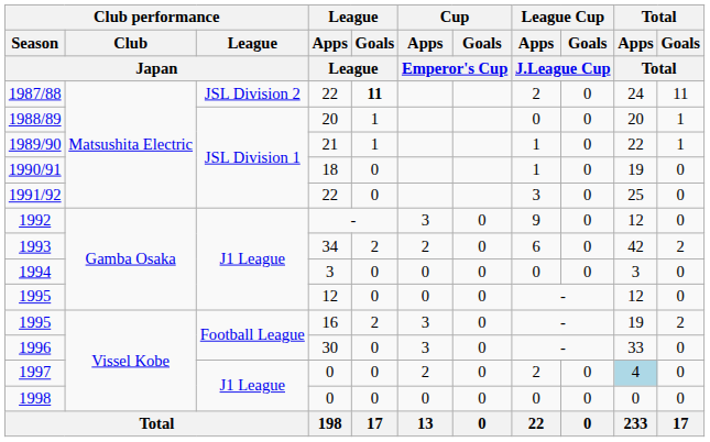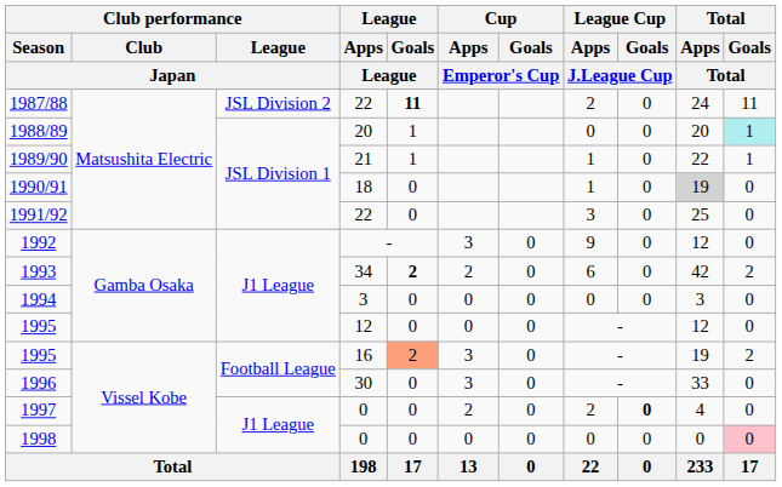1988/89 | Total / Goals / Total: no background -> paleturquoise background
1990/91 | Total / Apps / Total: no background -> lightgrey background
1993 | League / Goals / League: normal -> bold
1995 / 16 | League / Goals / League: no background -> lightsalmon background
1997 | League Cup / Goals / J.League Cup: normal -> bold
1997 | Total / Apps / Total: lightblue background -> no background
1998 | Total / Goals / Total: no background -> pink background
